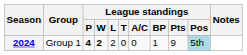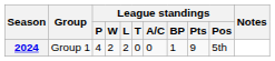2024 | League standings / P: bold -> normal
2024 | League standings / W: bold -> normal
2024 | League standings / Pos: lightblue background -> no background
